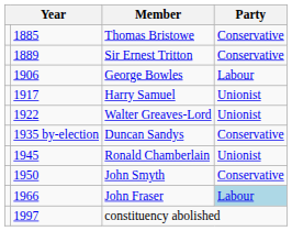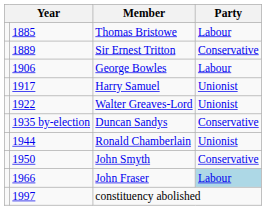Thomas Bristowe | Party: Conservative -> Labour
Ronald Chamberlain | column 2: 1945 -> 1944
